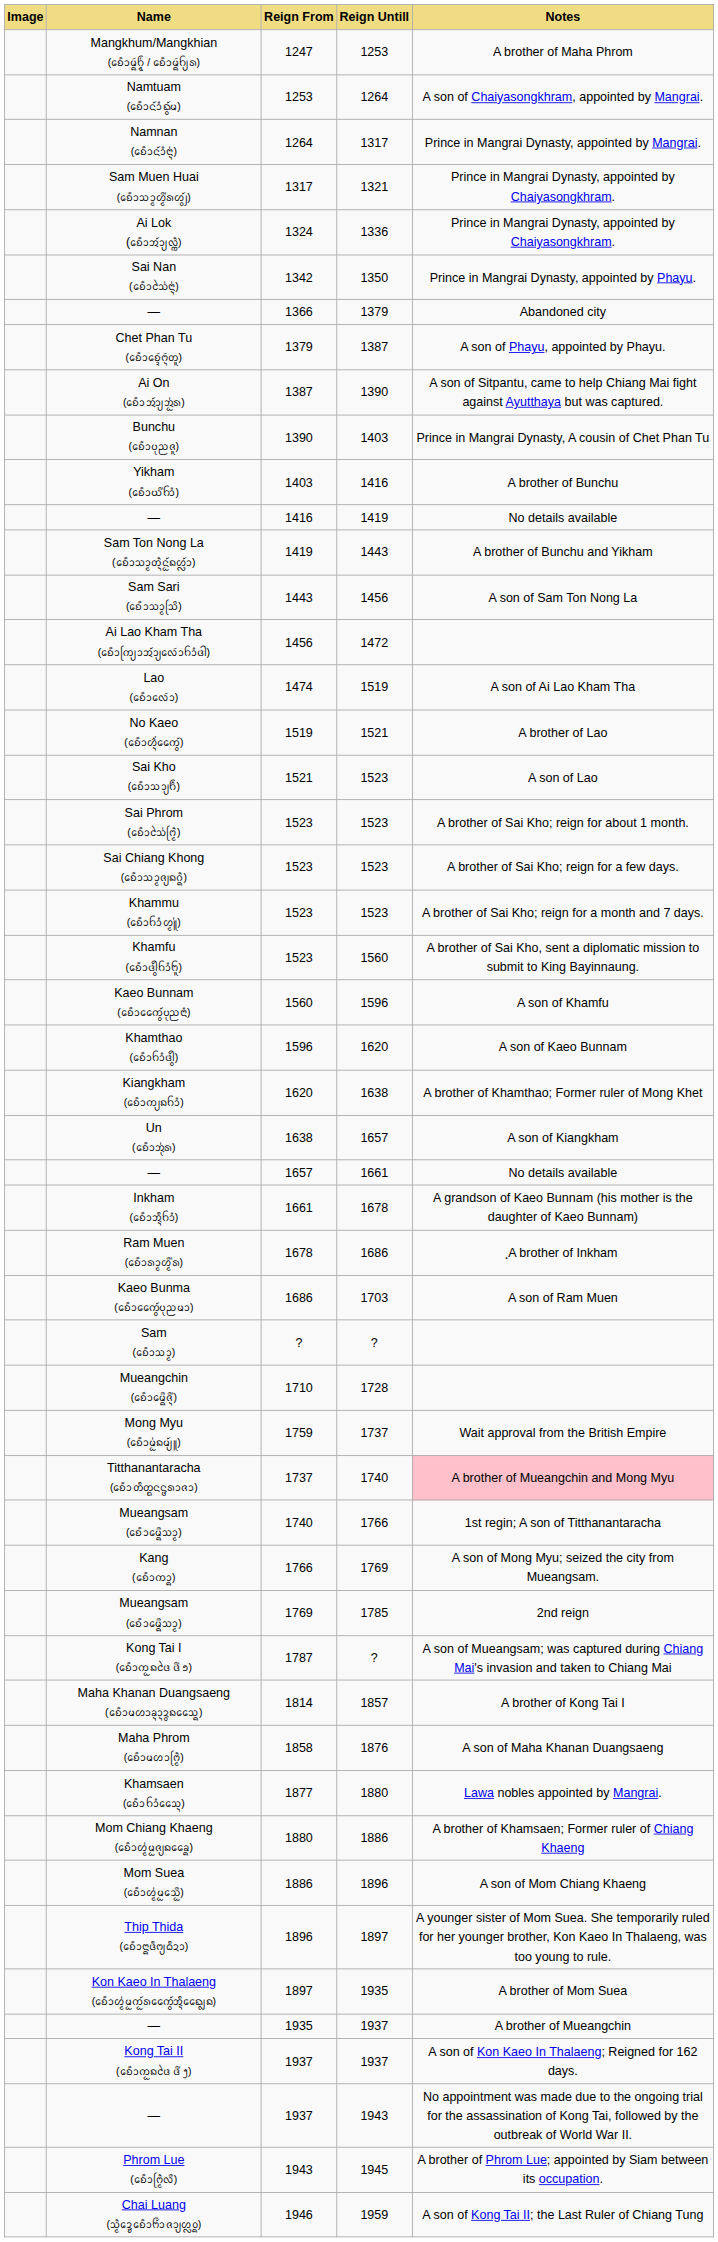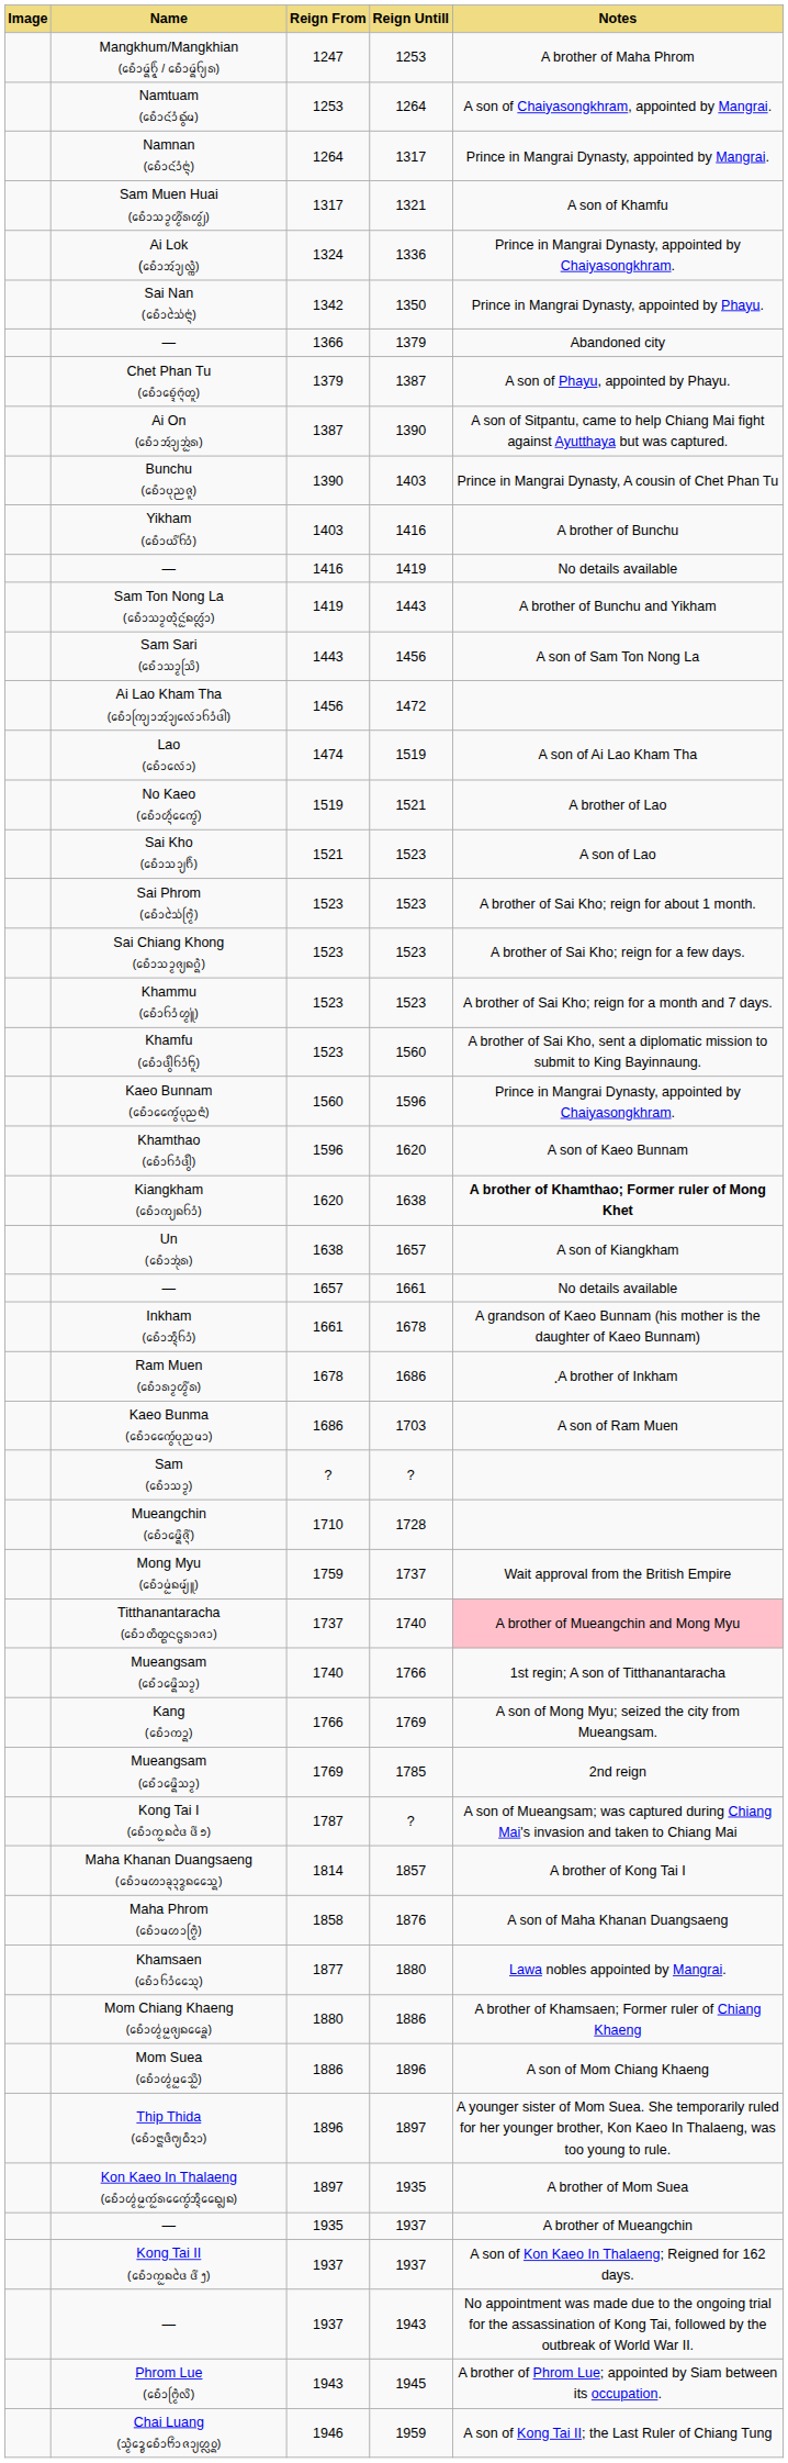Sam Muen Huai (ᨧᩮᩢ᩶ᩣᩈᩣ᩠ᨾᩉ᩠ᨾᩨ᩵ᩁᩉ᩠᩶ᩅ᩠ᨿ) | column 5: Prince in Mangrai Dynasty, appointed by Chaiyasongkhram. -> A son of Khamfu
Kaeo Bunnam (ᨧᩮᩢ᩶ᩣᨠᩯ᩠᩶ᩅᨷᩩᨬᨶᩣᩴ) | column 5: A son of Khamfu -> Prince in Mangrai Dynasty, appointed by Chaiyasongkhram.
Kiangkham (ᨧᩮᩢ᩶ᩣᨠ᩠ᨿᨦᨤᩴᩣ) | column 5: normal -> bold
